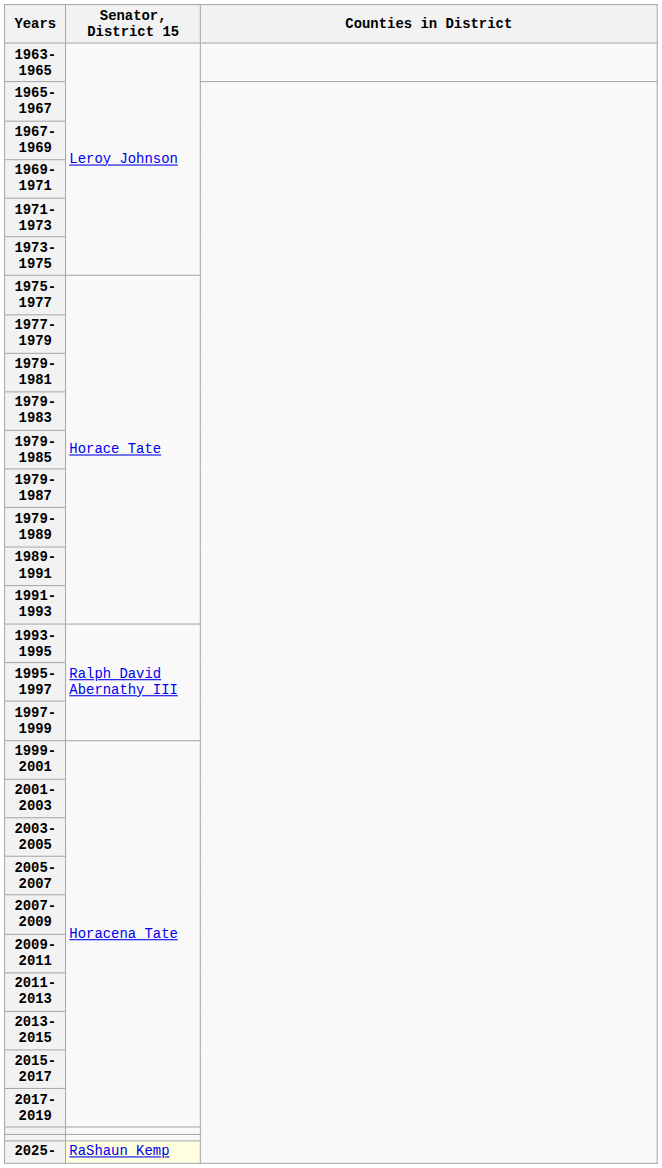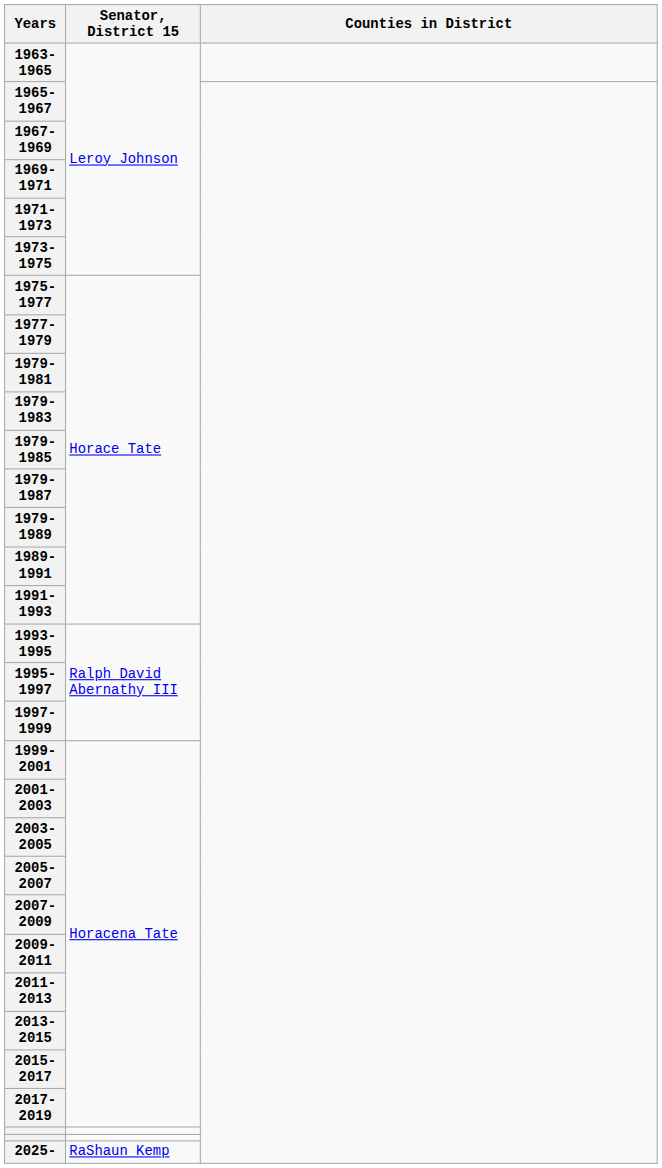2025- | Senator, District 15: lightyellow background -> no background
